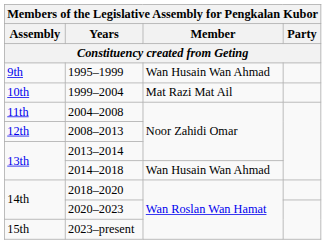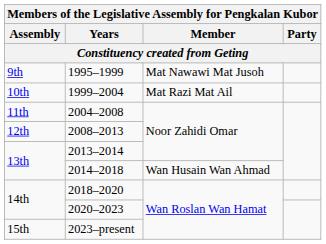1995–1999 | Member: Wan Husain Wan Ahmad -> Mat Nawawi Mat Jusoh
